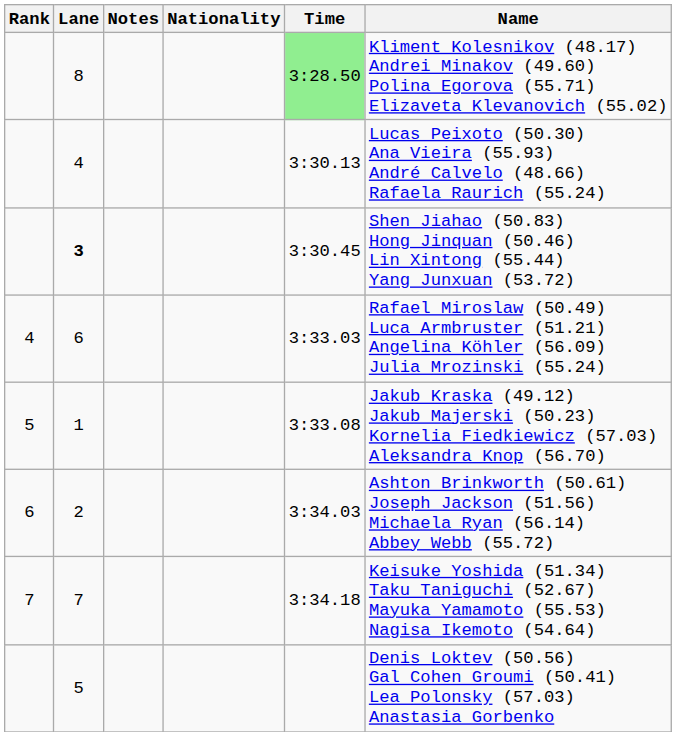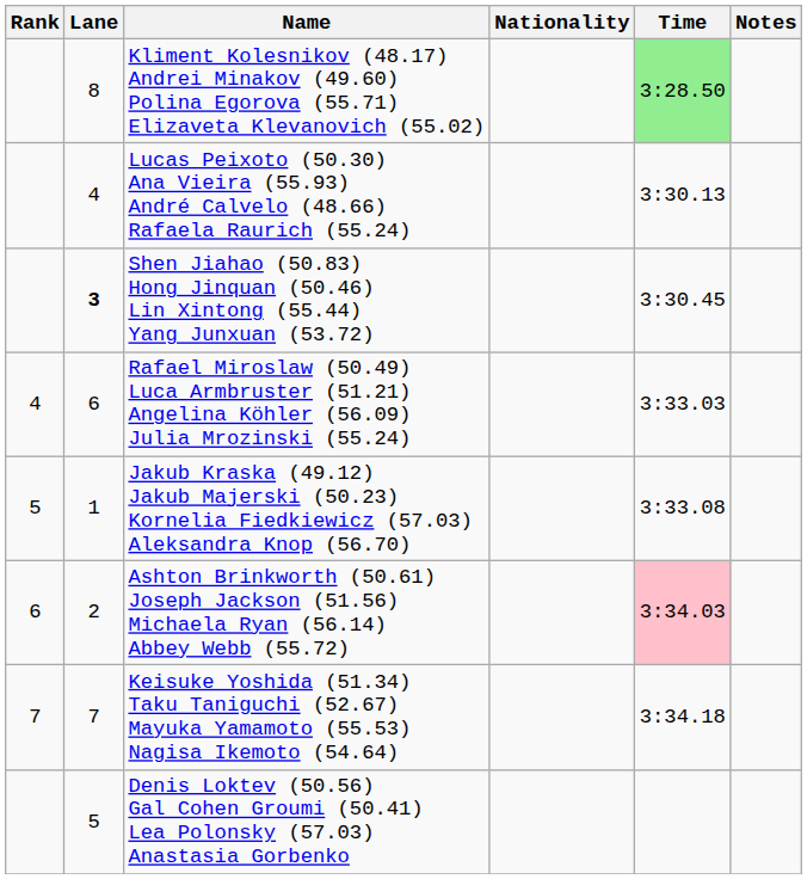columns swapped: Name <-> Notes
row 7 | Time: no background -> pink background
